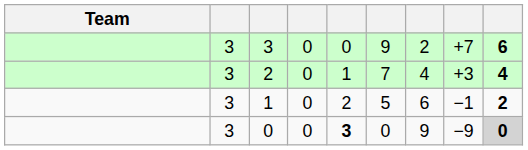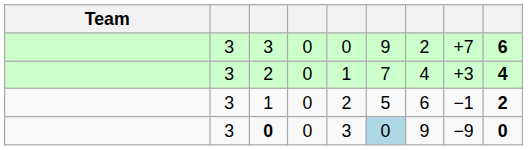row 5 | column 3: normal -> bold
row 5 | column 5: bold -> normal
row 5 | column 6: no background -> lightblue background
row 5 | column 9: lightgrey background -> no background
